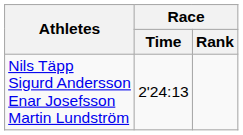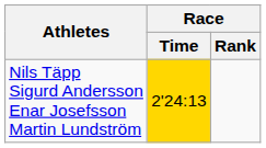Nils Täpp Sigurd Andersson Enar Josefsson Martin Lundström | Race / Time: no background -> gold background
